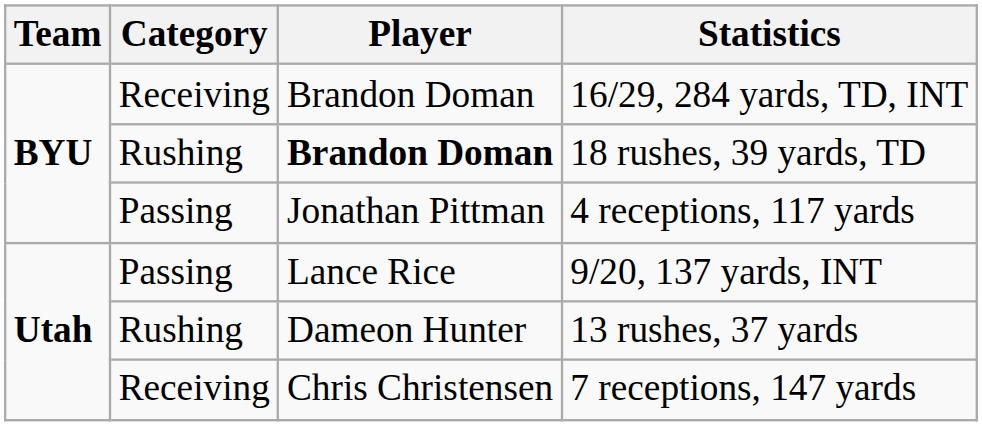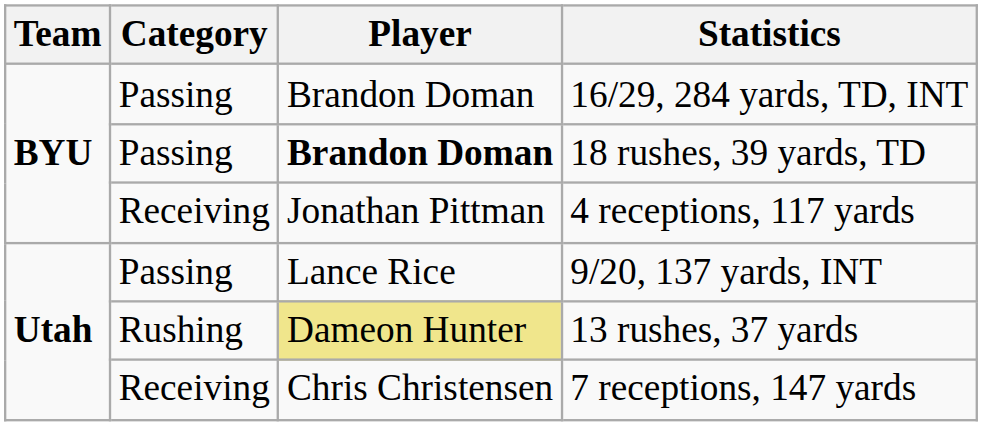16/29, 284 yards, TD, INT | Category: Receiving -> Passing
18 rushes, 39 yards, TD | Category: Rushing -> Passing
4 receptions, 117 yards | Category: Passing -> Receiving
13 rushes, 37 yards | Player: no background -> khaki background
